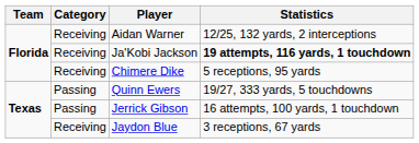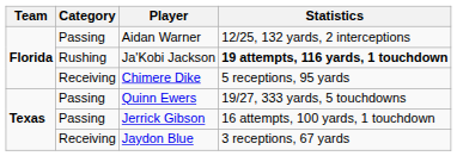Aidan Warner | Category: Receiving -> Passing
Ja'Kobi Jackson | Category: Receiving -> Rushing
